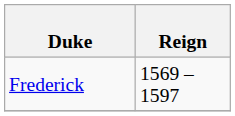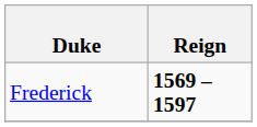Frederick | Reign: normal -> bold
